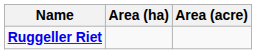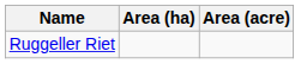Ruggeller Riet | Name: bold -> normal
